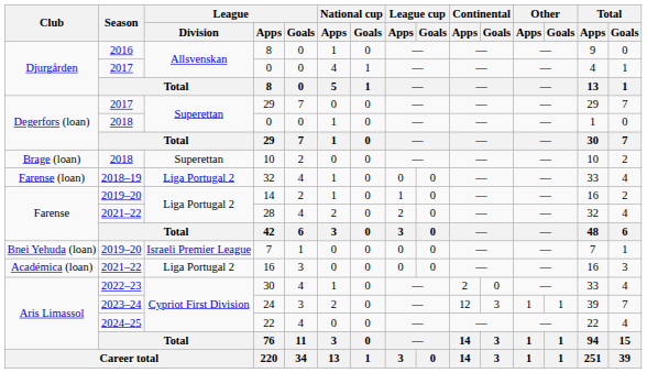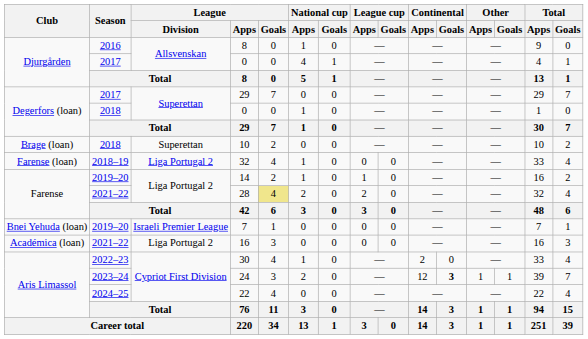28 | League / Goals: no background -> khaki background
24 | Continental / Goals: normal -> bold
